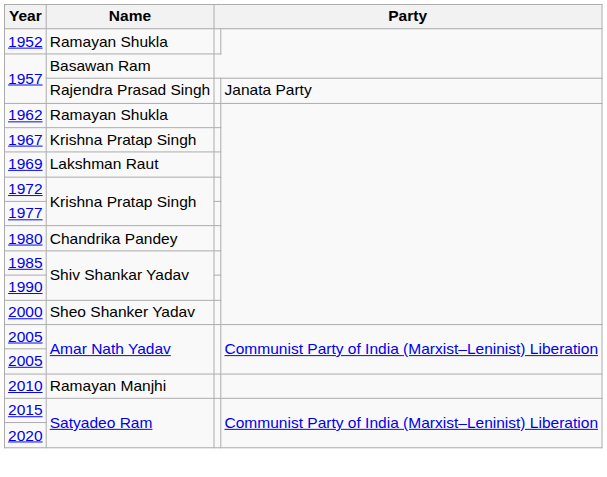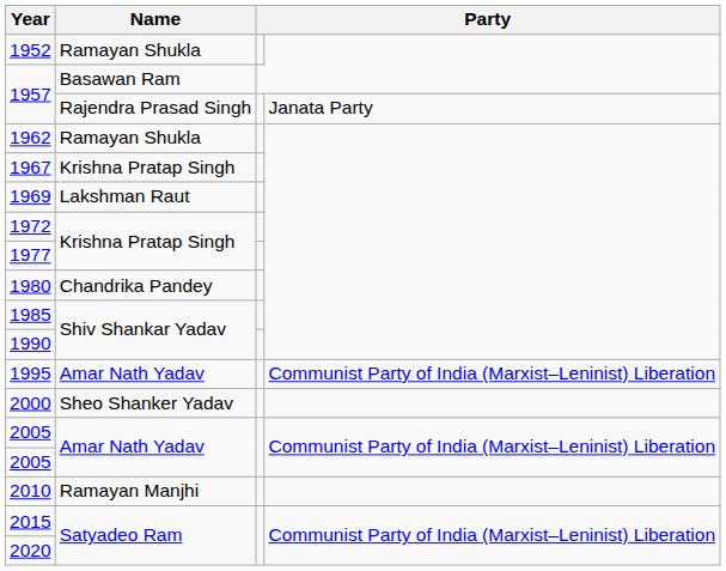+ row: 1995 | Amar Nath Yadav | Communist Party of India (Marxist–Leninist) Liberation
